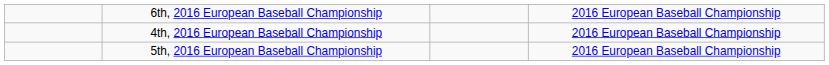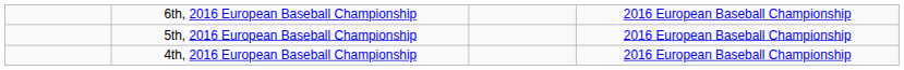rows swapped: 5th, 2016 European Baseball Championship <-> 4th, 2016 European Baseball Championship
